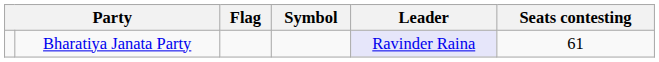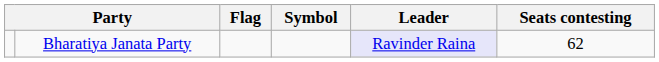Bharatiya Janata Party | Seats contesting: 61 -> 62
